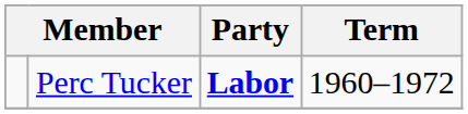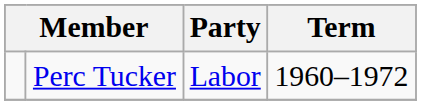Perc Tucker | Party: bold -> normal
